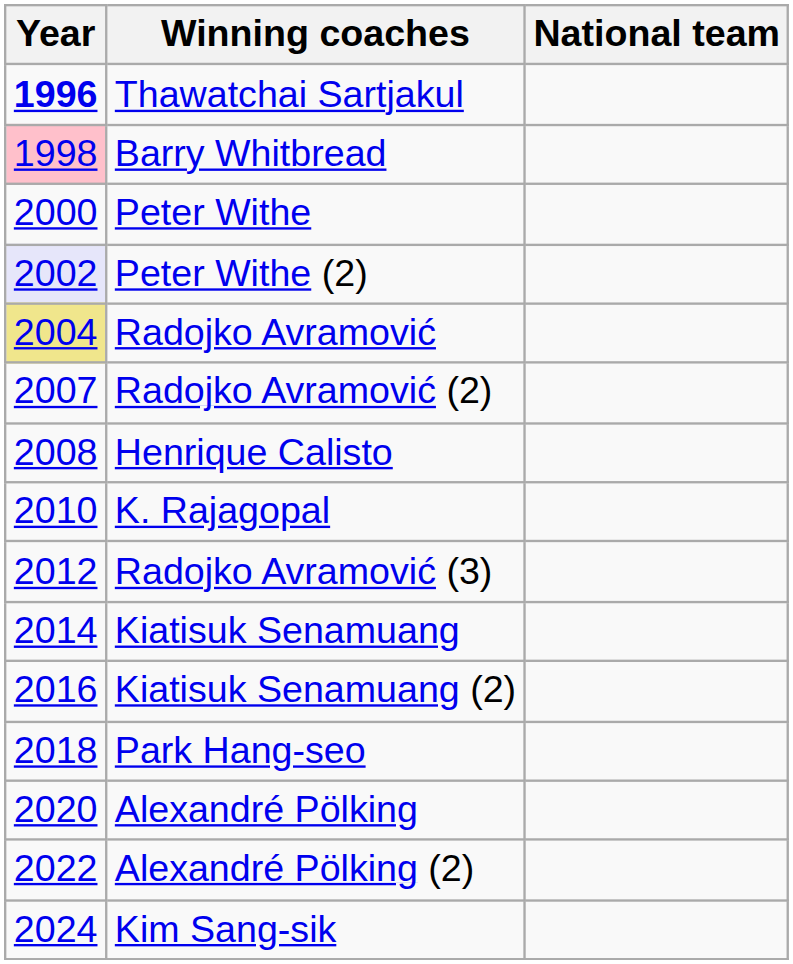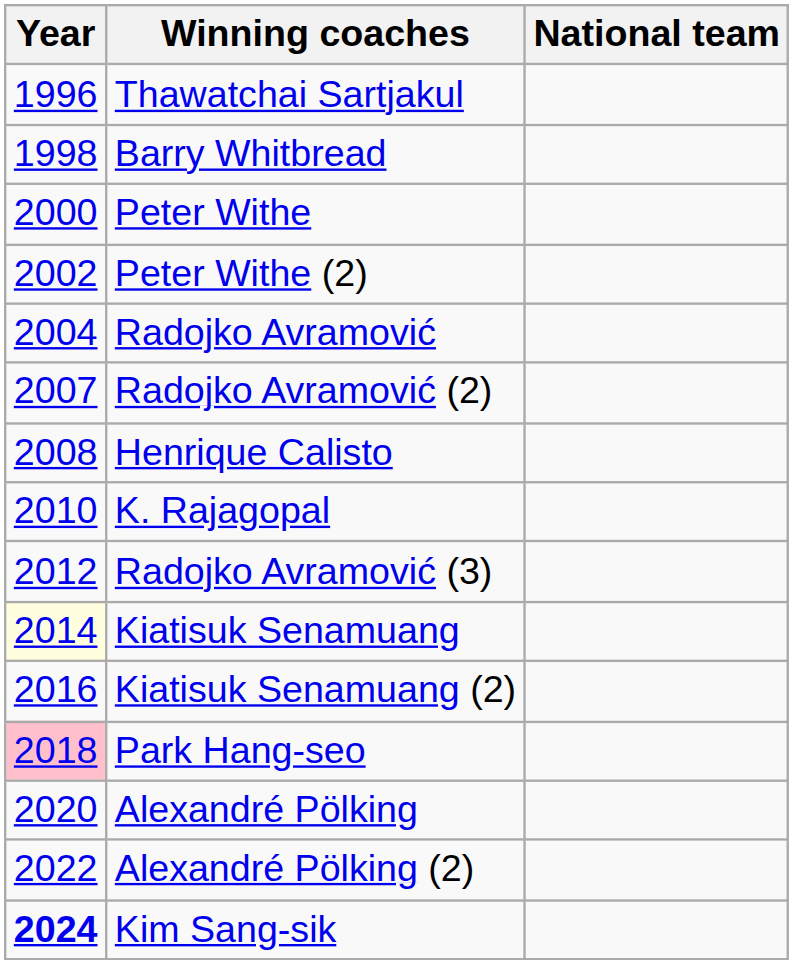Thawatchai Sartjakul | Year: bold -> normal
Barry Whitbread | Year: pink background -> no background
Peter Withe (2) | Year: lavender background -> no background
Radojko Avramović | Year: khaki background -> no background
Kiatisuk Senamuang | Year: no background -> lightyellow background
Park Hang-seo | Year: no background -> pink background
Kim Sang-sik | Year: normal -> bold
